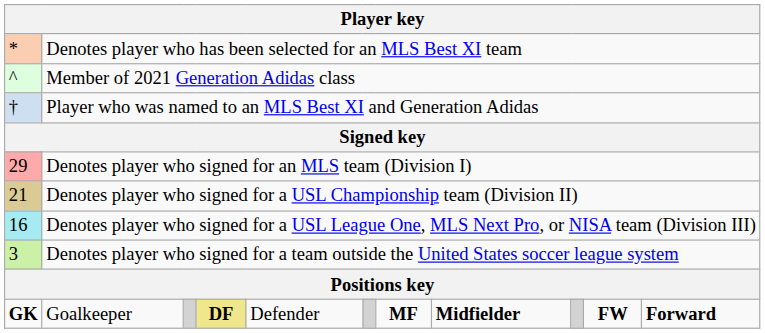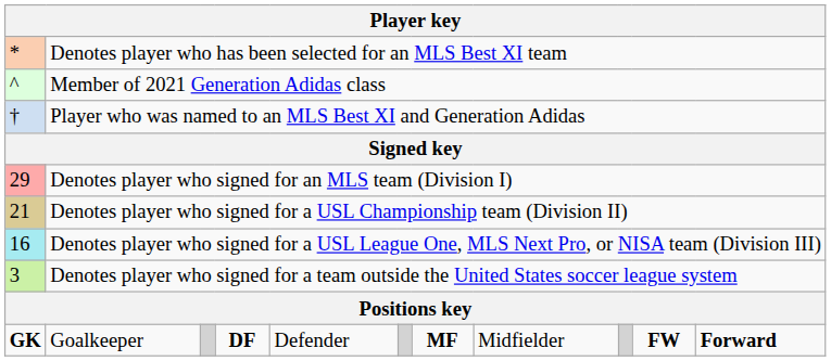Goalkeeper | column 4: khaki background -> no background
Goalkeeper | column 8: bold -> normal
